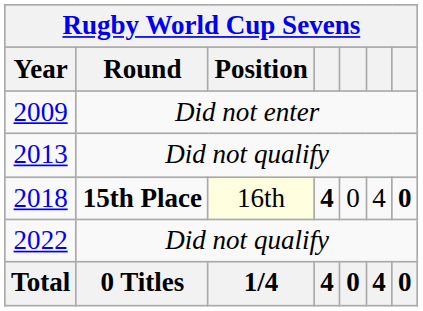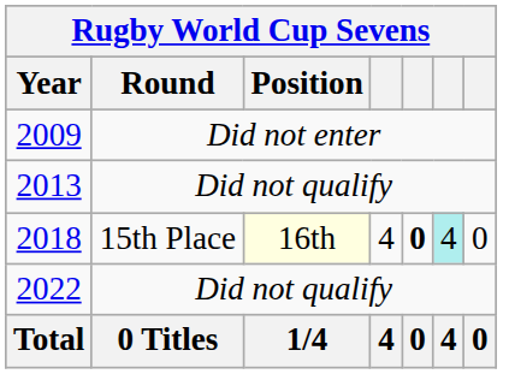2018 | Round: bold -> normal
2018 | column 4: bold -> normal
2018 | column 5: normal -> bold
2018 | column 6: no background -> paleturquoise background
2018 | column 7: bold -> normal
